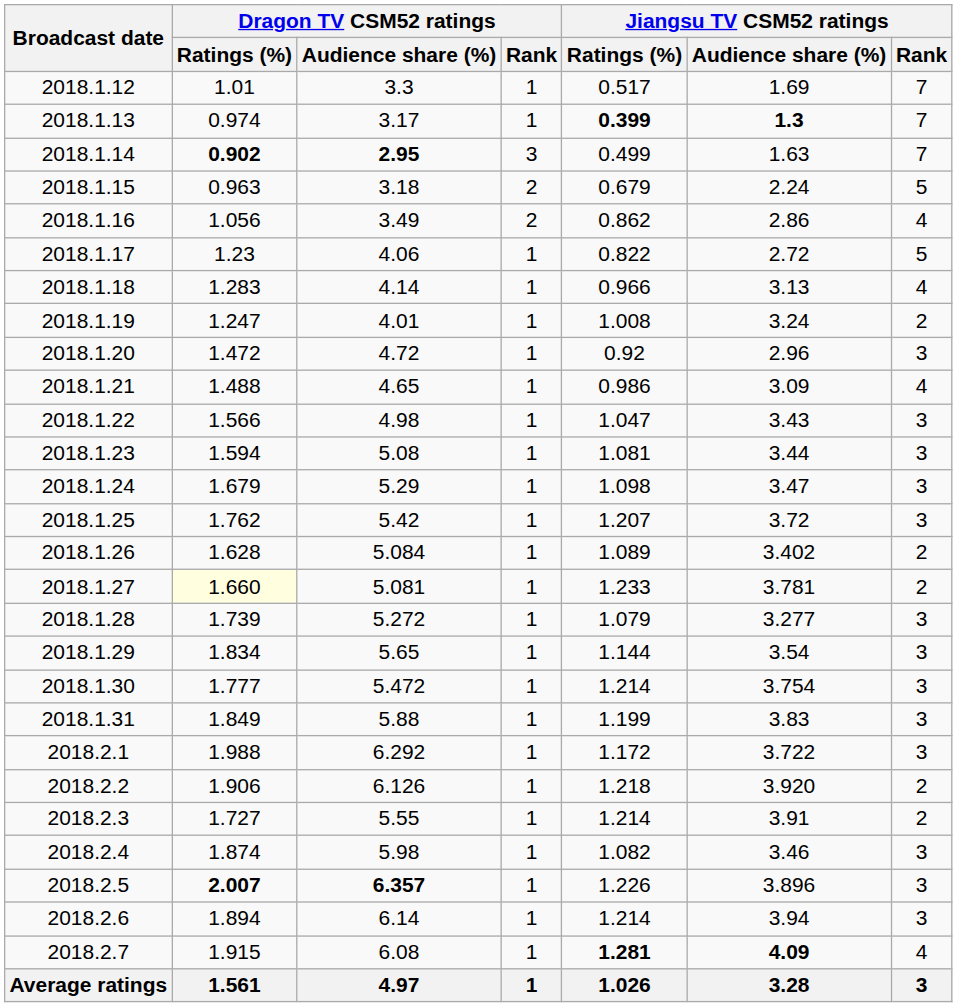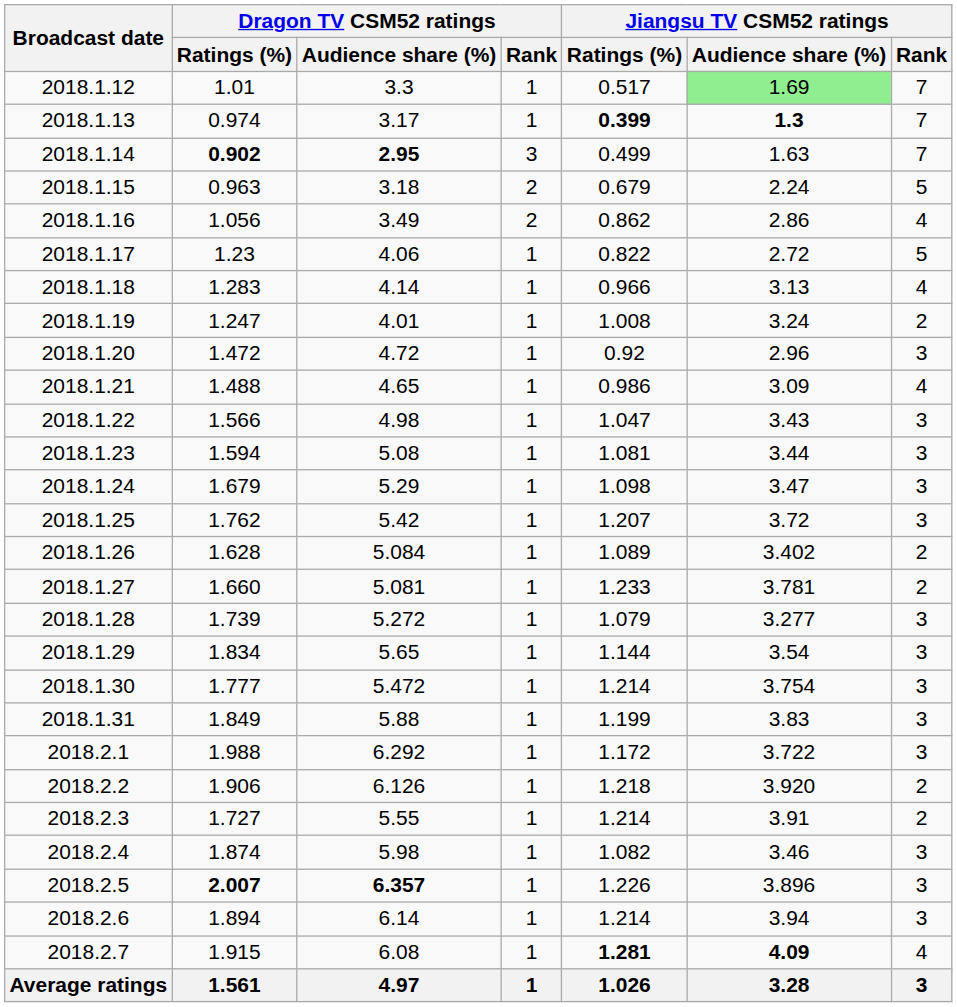2018.1.12 | Jiangsu TV CSM52 ratings / Audience share (%): no background -> lightgreen background
2018.1.27 | Dragon TV CSM52 ratings / Ratings (%): lightyellow background -> no background
